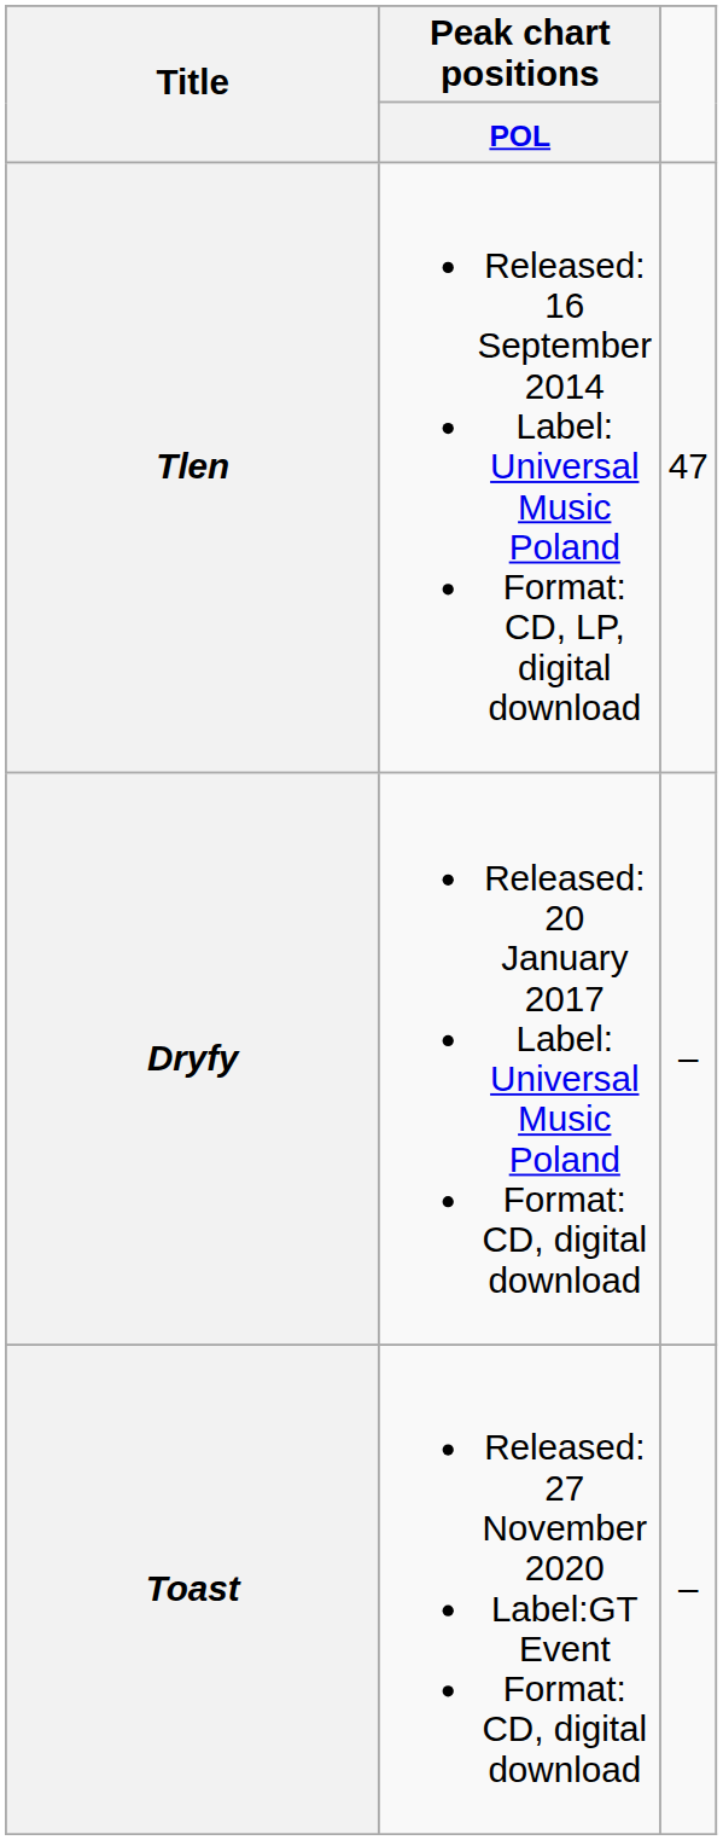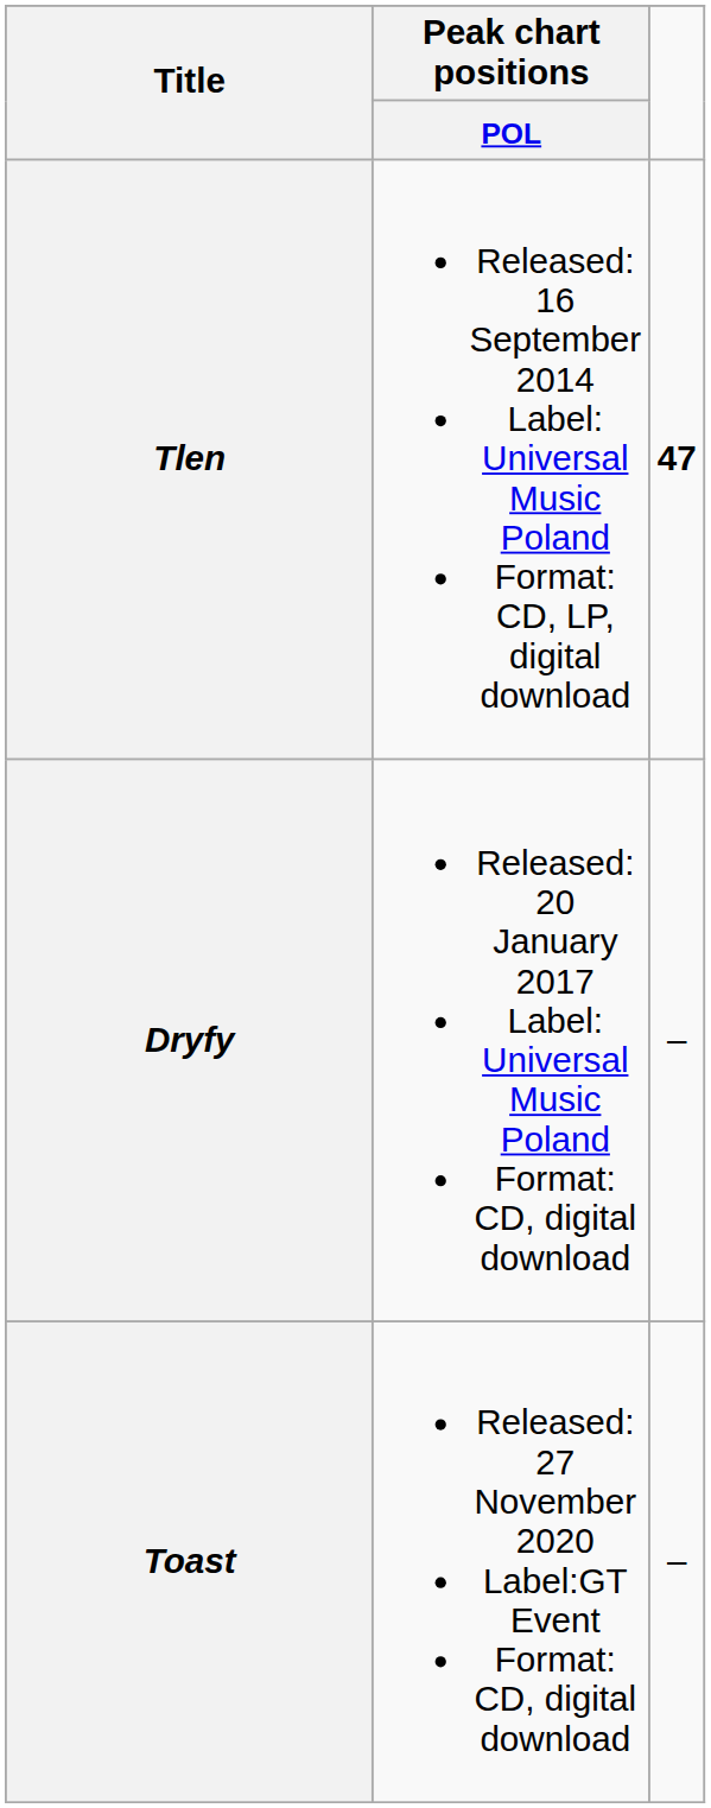Tlen | column 3: normal -> bold
